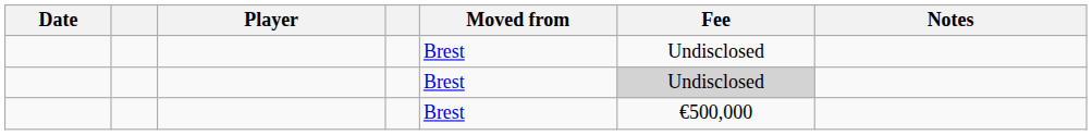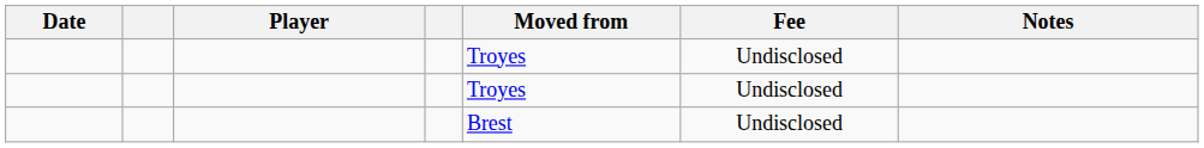row 2 | Moved from: Brest -> Troyes
row 3 | Moved from: Brest -> Troyes
row 3 | Fee: lightgrey background -> no background
row 4 | Fee: €500,000 -> Undisclosed
